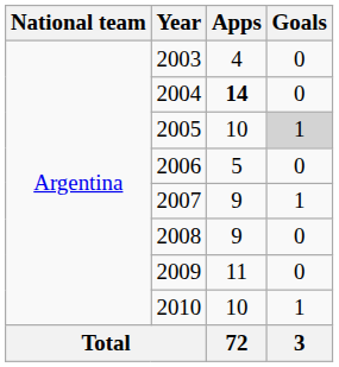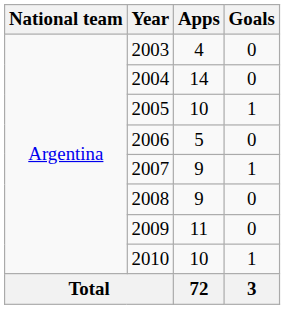2004 | Apps: bold -> normal
2005 | Goals: lightgrey background -> no background
